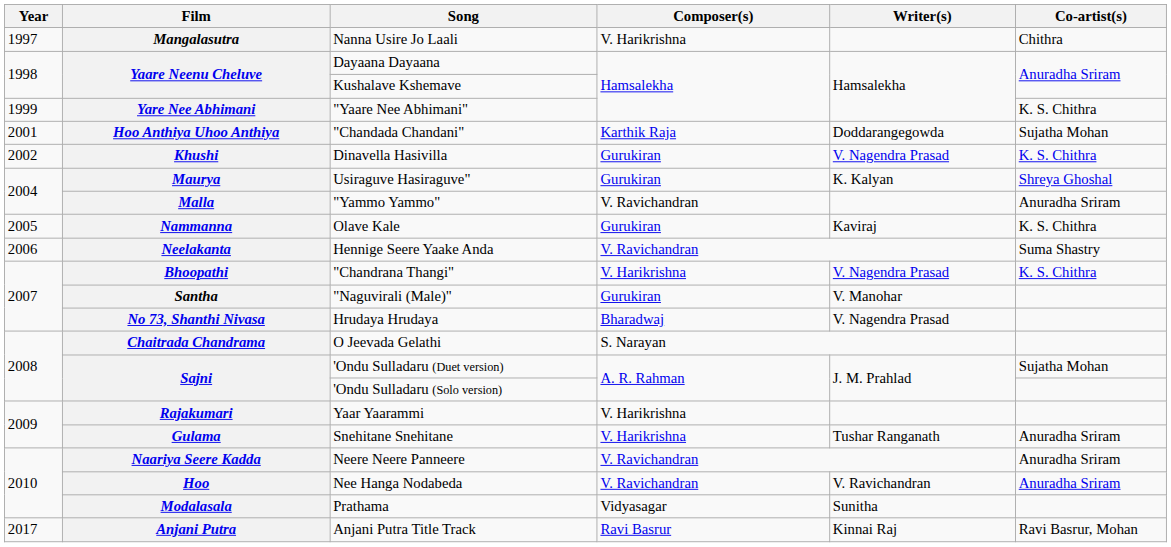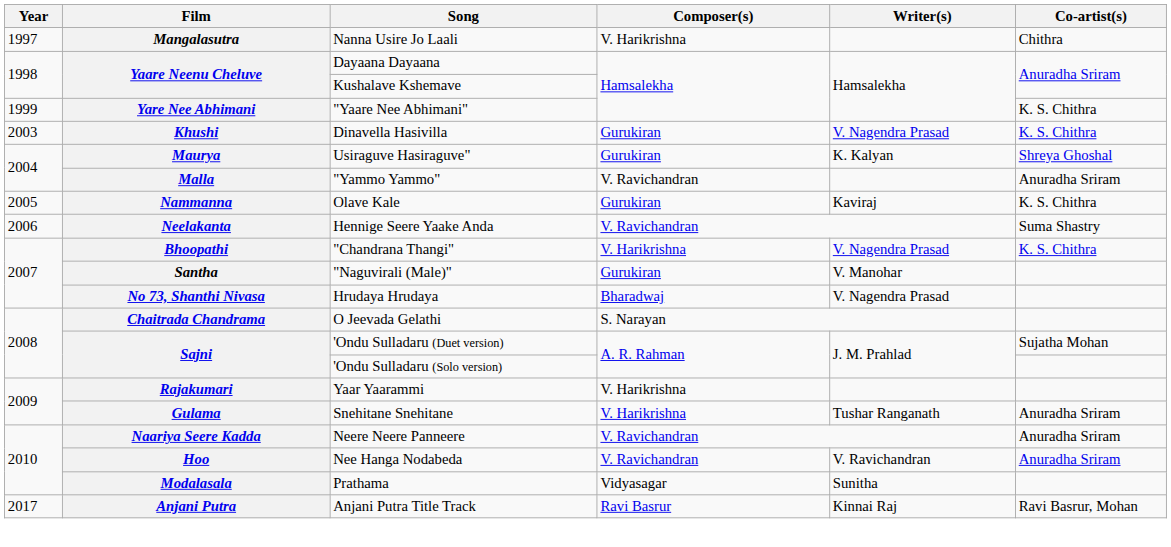- row: 2001 | Hoo Anthiya Uhoo Anthiya | "Chandada Chandani" | Karthik Raja | Doddarangegowda | Sujatha Mohan
Khushi | Year: 2002 -> 2003
